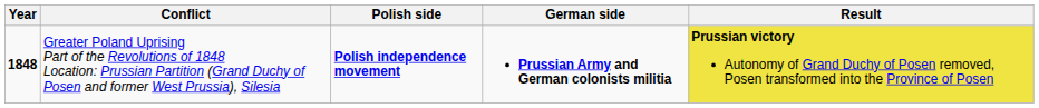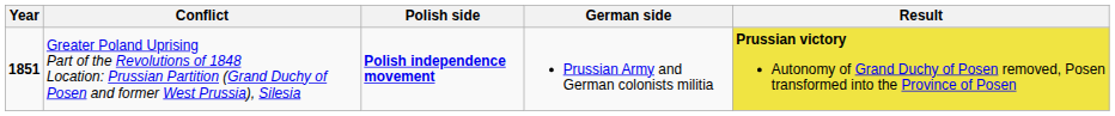row 2 | Year: 1848 -> 1851
row 2 | German side: bold -> normal
